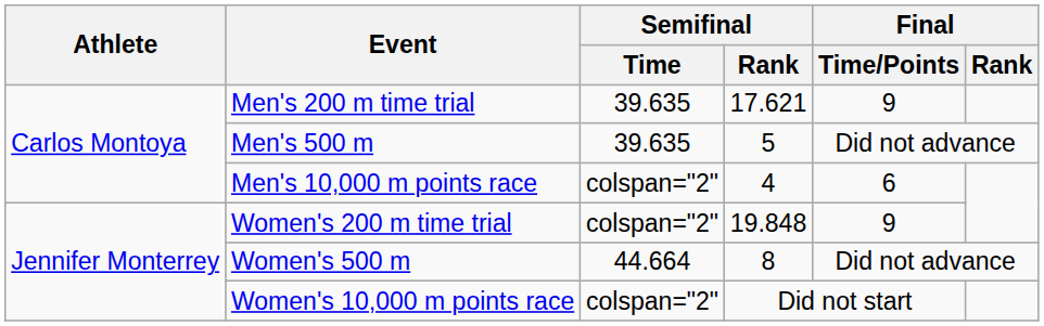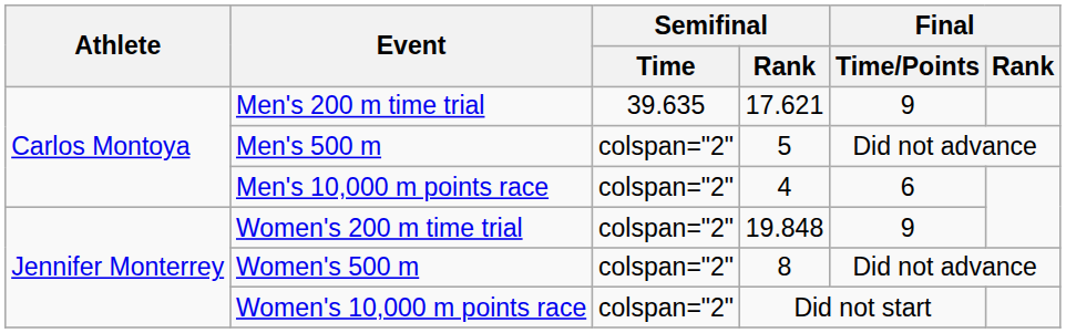Men's 500 m | Semifinal / Time: 39.635 -> colspan="2"
Women's 500 m | Semifinal / Time: 44.664 -> colspan="2"
